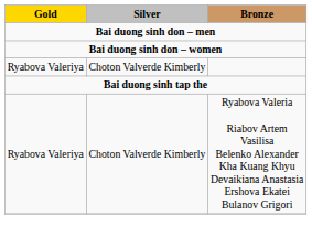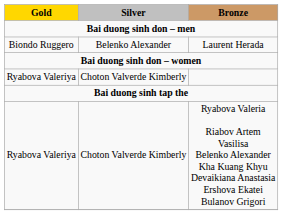+ row: Biondo Ruggero | Belenko Alexander | Laurent Herada
